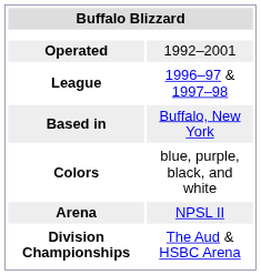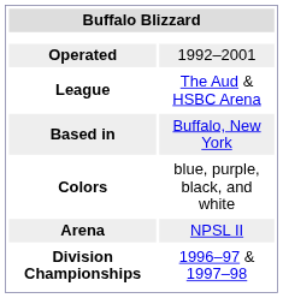row 3 | column 2: 1996–97 & 1997–98 -> The Aud & HSBC Arena
row 7 | column 2: The Aud & HSBC Arena -> 1996–97 & 1997–98
